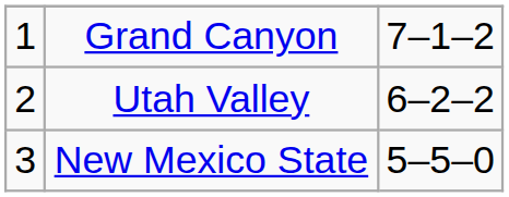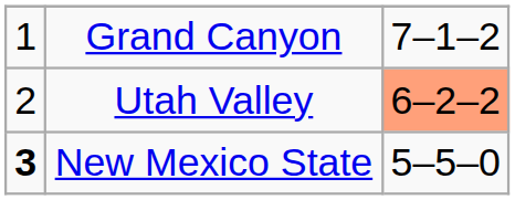Utah Valley | column 3: no background -> lightsalmon background
New Mexico State | column 1: normal -> bold
